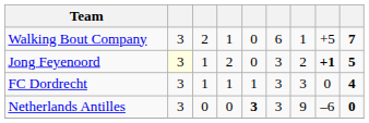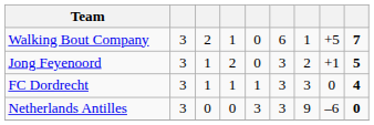Jong Feyenoord | column 2: lightyellow background -> no background
Jong Feyenoord | column 8: bold -> normal
Netherlands Antilles | column 5: bold -> normal
